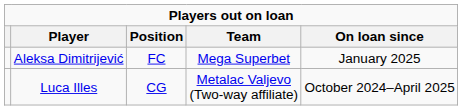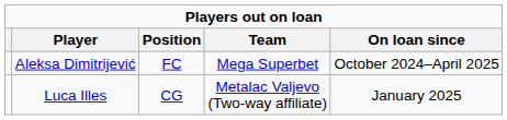Aleksa Dimitrijević | On loan since: January 2025 -> October 2024–April 2025
Luca Illes | On loan since: October 2024–April 2025 -> January 2025
